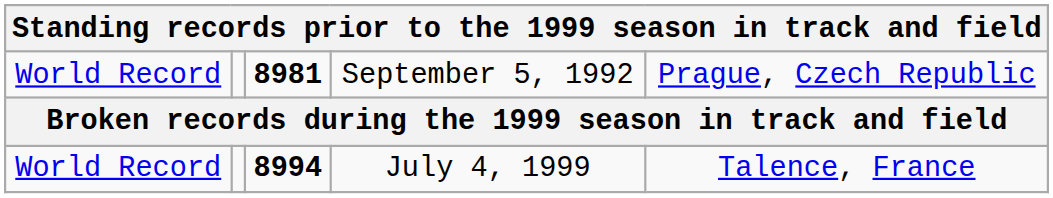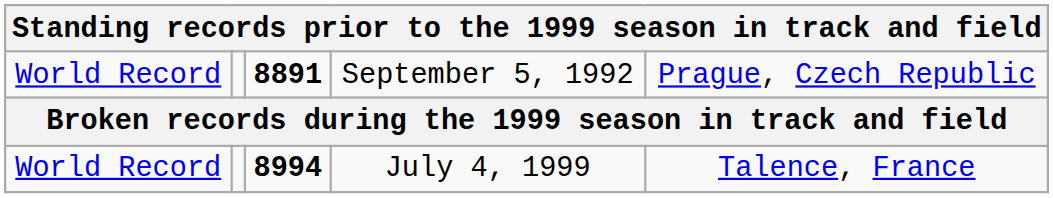September 5, 1992 | column 3: 8981 -> 8891
